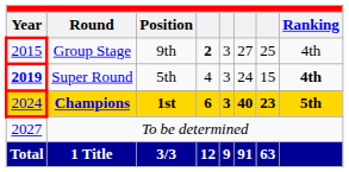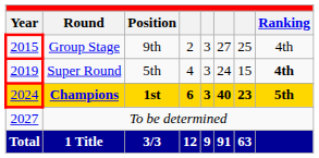Group Stage | column 4: bold -> normal
Super Round | Year: bold -> normal
